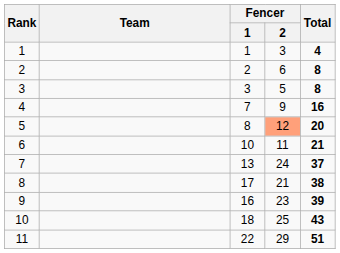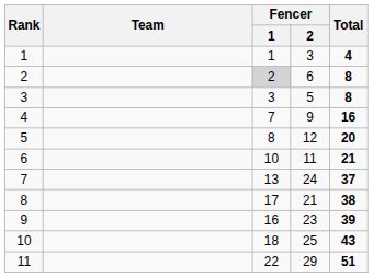row 4 | Fencer / 1: no background -> lightgrey background
row 7 | Fencer / 2: lightsalmon background -> no background
